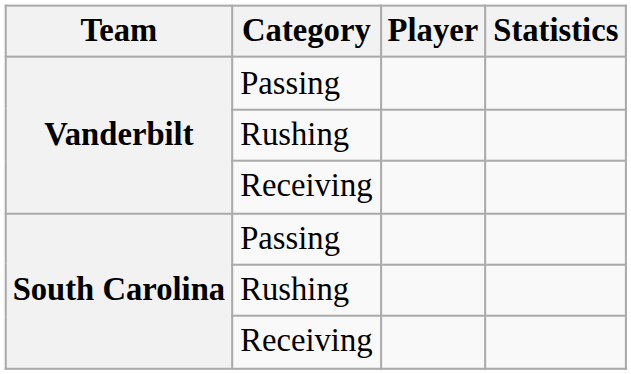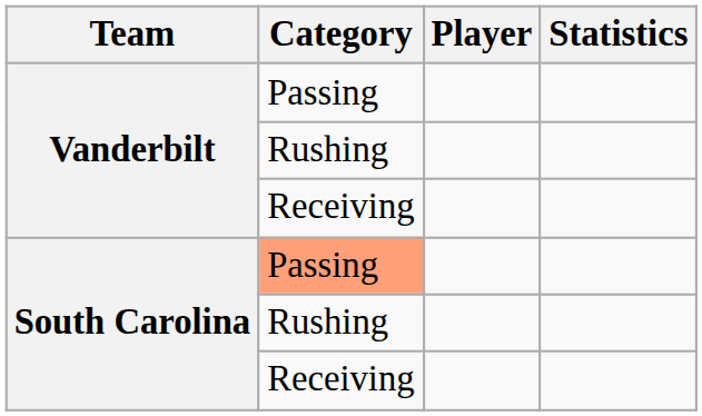South Carolina / Passing | Category: no background -> lightsalmon background
